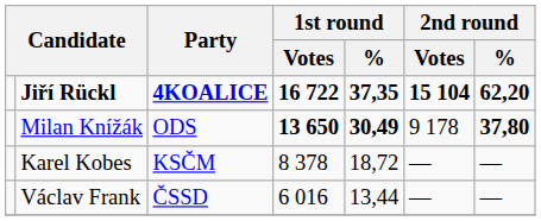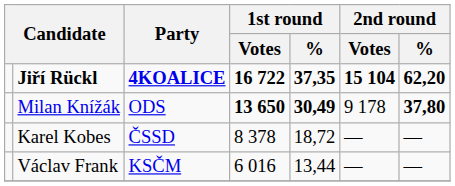Karel Kobes | Party: KSČM -> ČSSD
Václav Frank | Party: ČSSD -> KSČM
